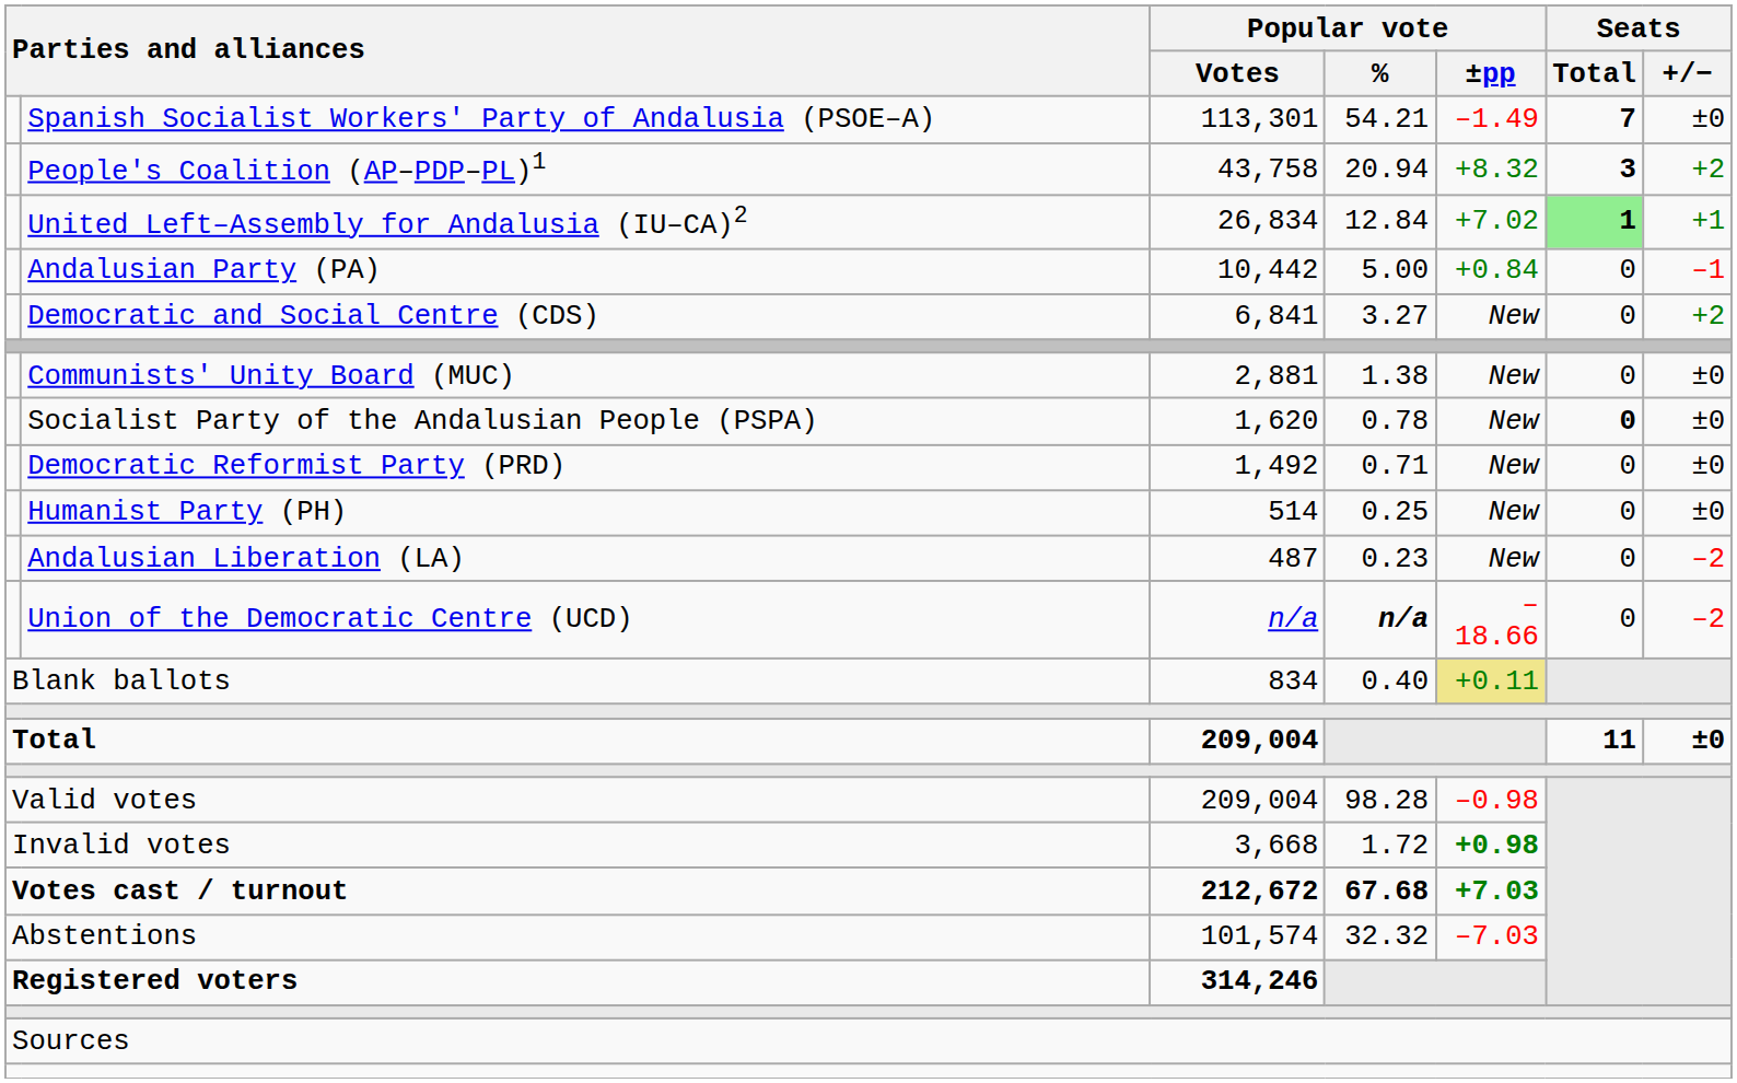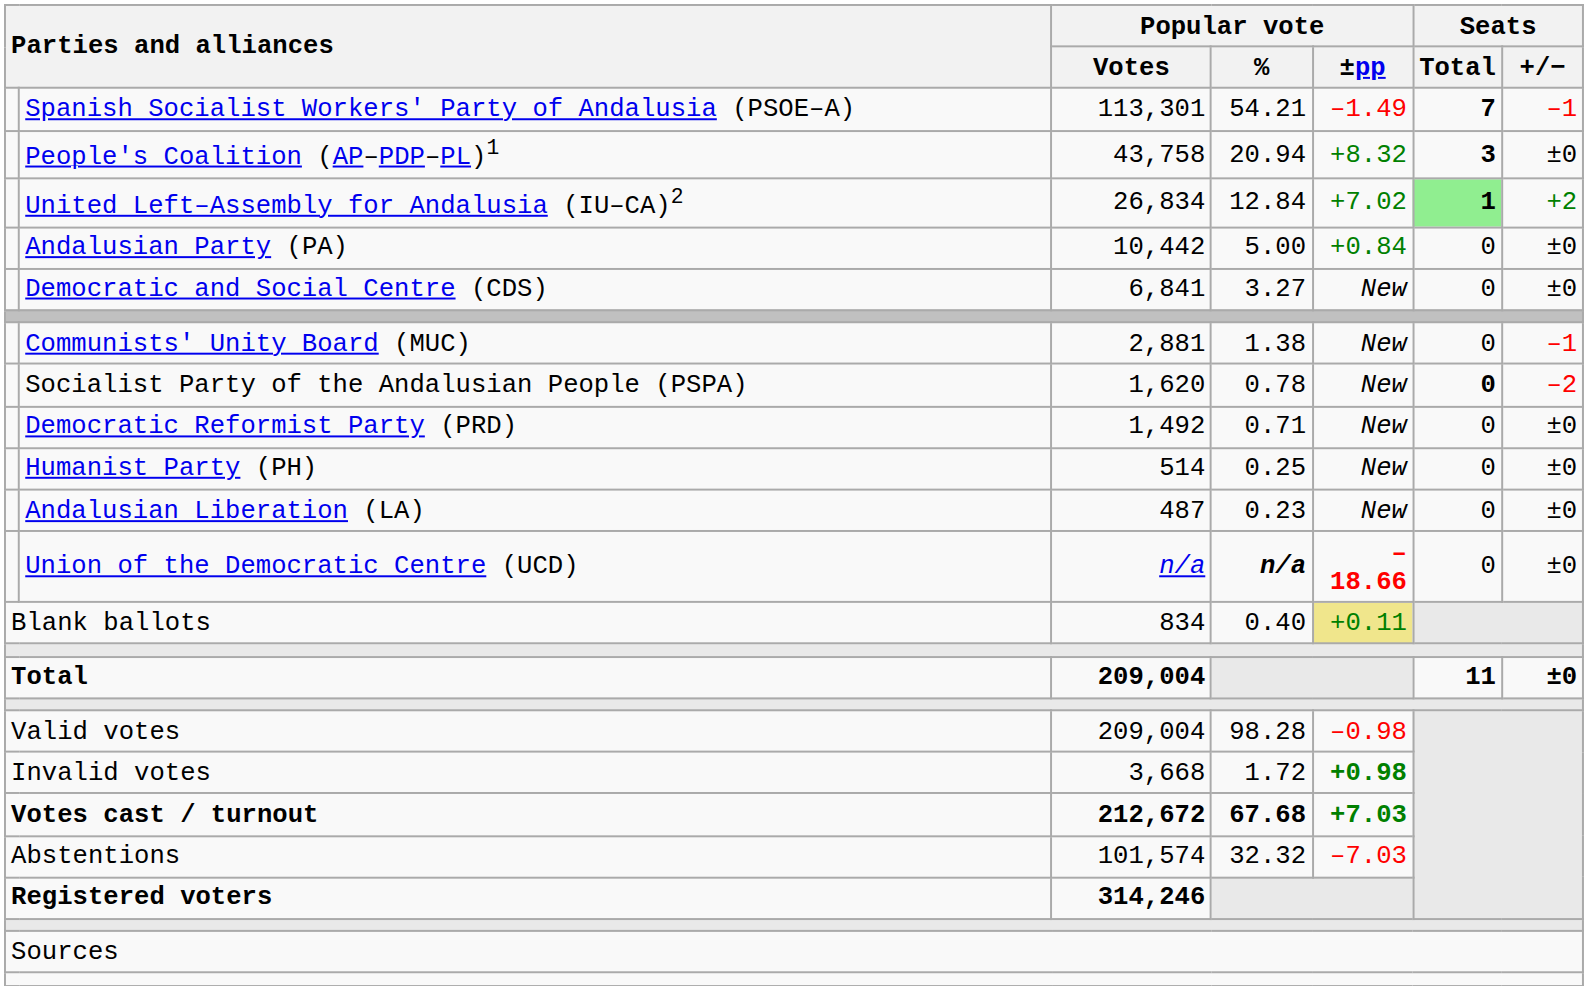Spanish Socialist Workers' Party of Andalusia (PSOE–A) | Seats / +/−: ±0 -> –1
People's Coalition (AP–PDP–PL)1 | Seats / +/−: +2 -> ±0
United Left–Assembly for Andalusia (IU–CA)2 | Seats / +/−: +1 -> +2
Andalusian Party (PA) | Seats / +/−: –1 -> ±0
Democratic and Social Centre (CDS) | Seats / +/−: +2 -> ±0
Communists' Unity Board (MUC) | Seats / +/−: ±0 -> –1
Socialist Party of the Andalusian People (PSPA) | Seats / +/−: ±0 -> –2
Andalusian Liberation (LA) | Seats / +/−: –2 -> ±0
Union of the Democratic Centre (UCD) | Popular vote / ±pp: normal -> bold
Union of the Democratic Centre (UCD) | Seats / +/−: –2 -> ±0
